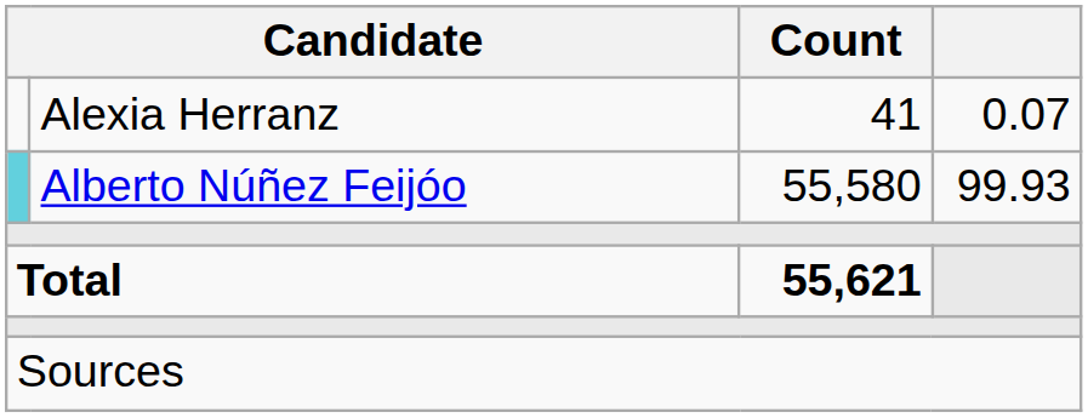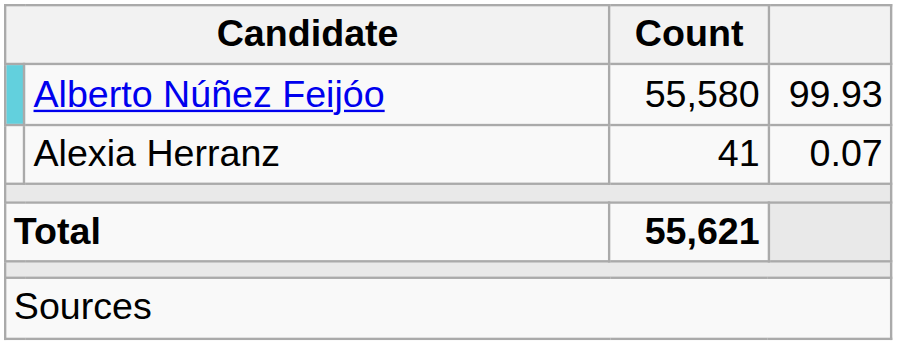rows swapped: Alberto Núñez Feijóo <-> Alexia Herranz
